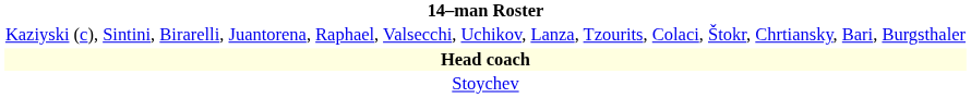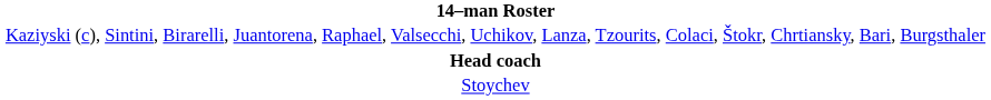row 3 | column 1: lightyellow background -> no background
